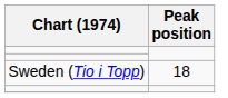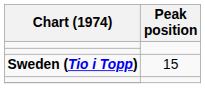row 4 | Chart (1974): normal -> bold
row 4 | Peak position: 18 -> 15
